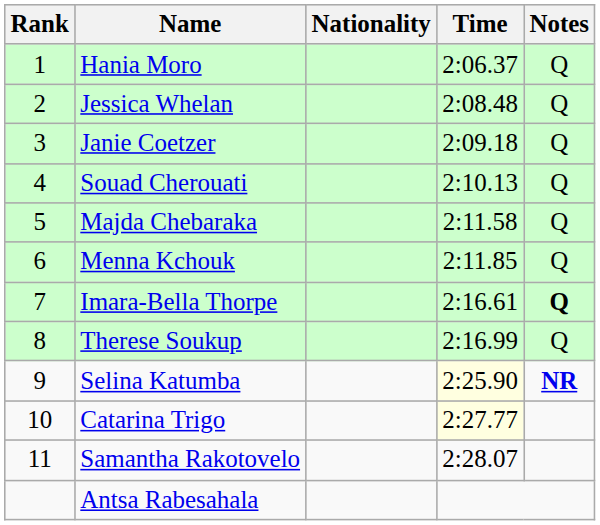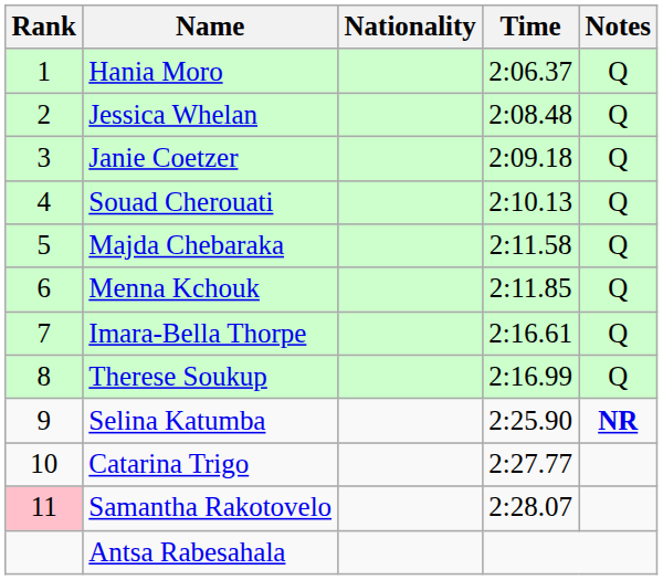Imara-Bella Thorpe | Notes: bold -> normal
Selina Katumba | Time: lightyellow background -> no background
Catarina Trigo | Time: lightyellow background -> no background
Samantha Rakotovelo | Rank: no background -> pink background
